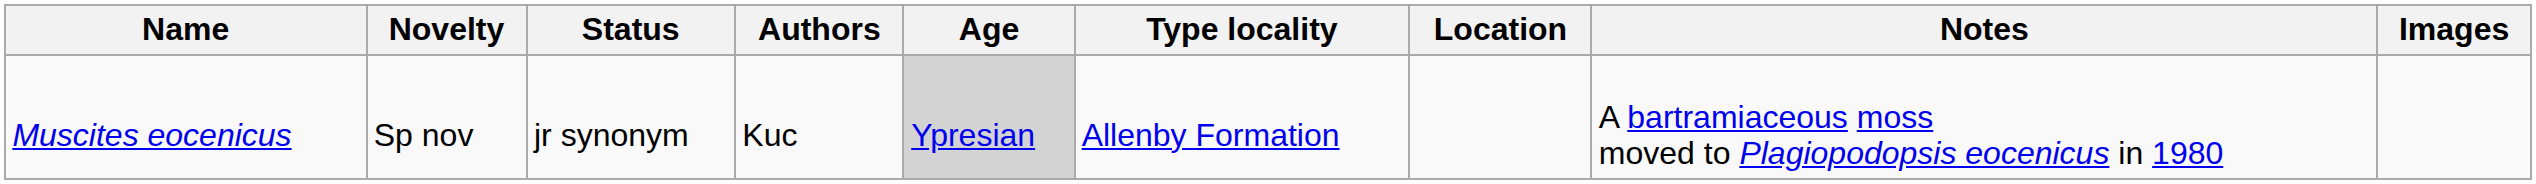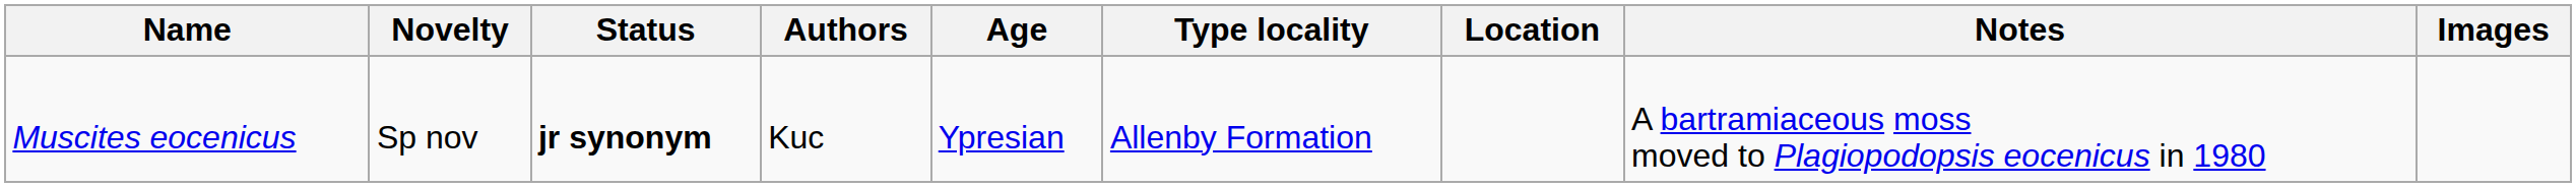Muscites eocenicus | Status: normal -> bold
Muscites eocenicus | Age: lightgrey background -> no background
